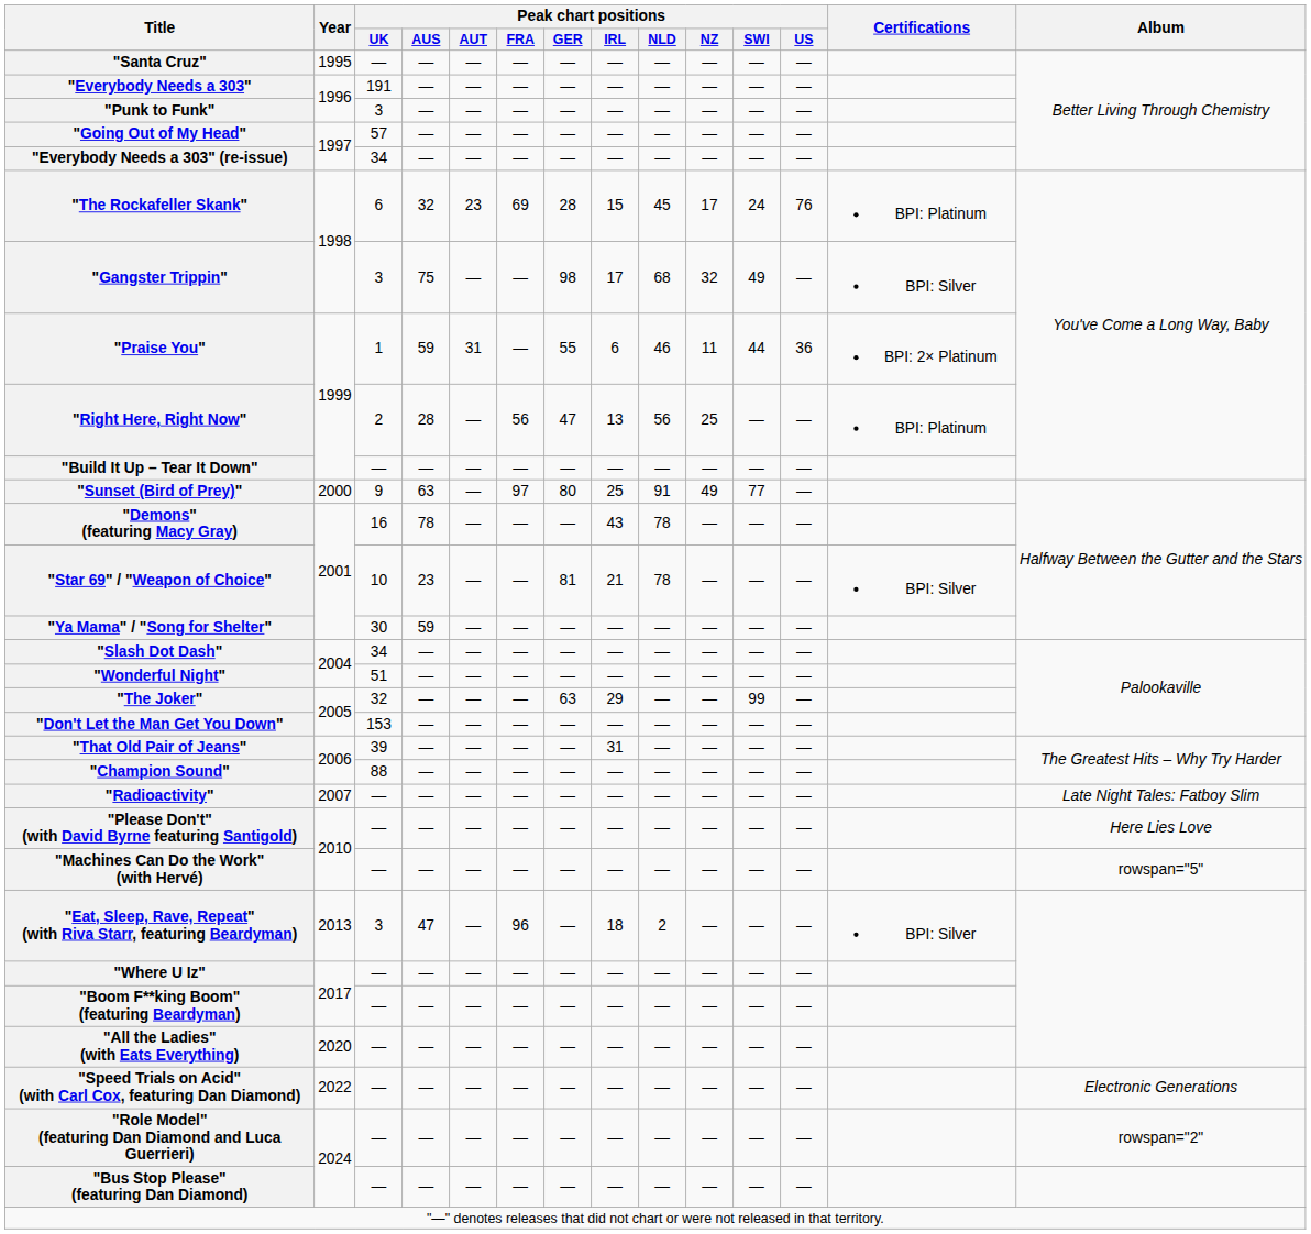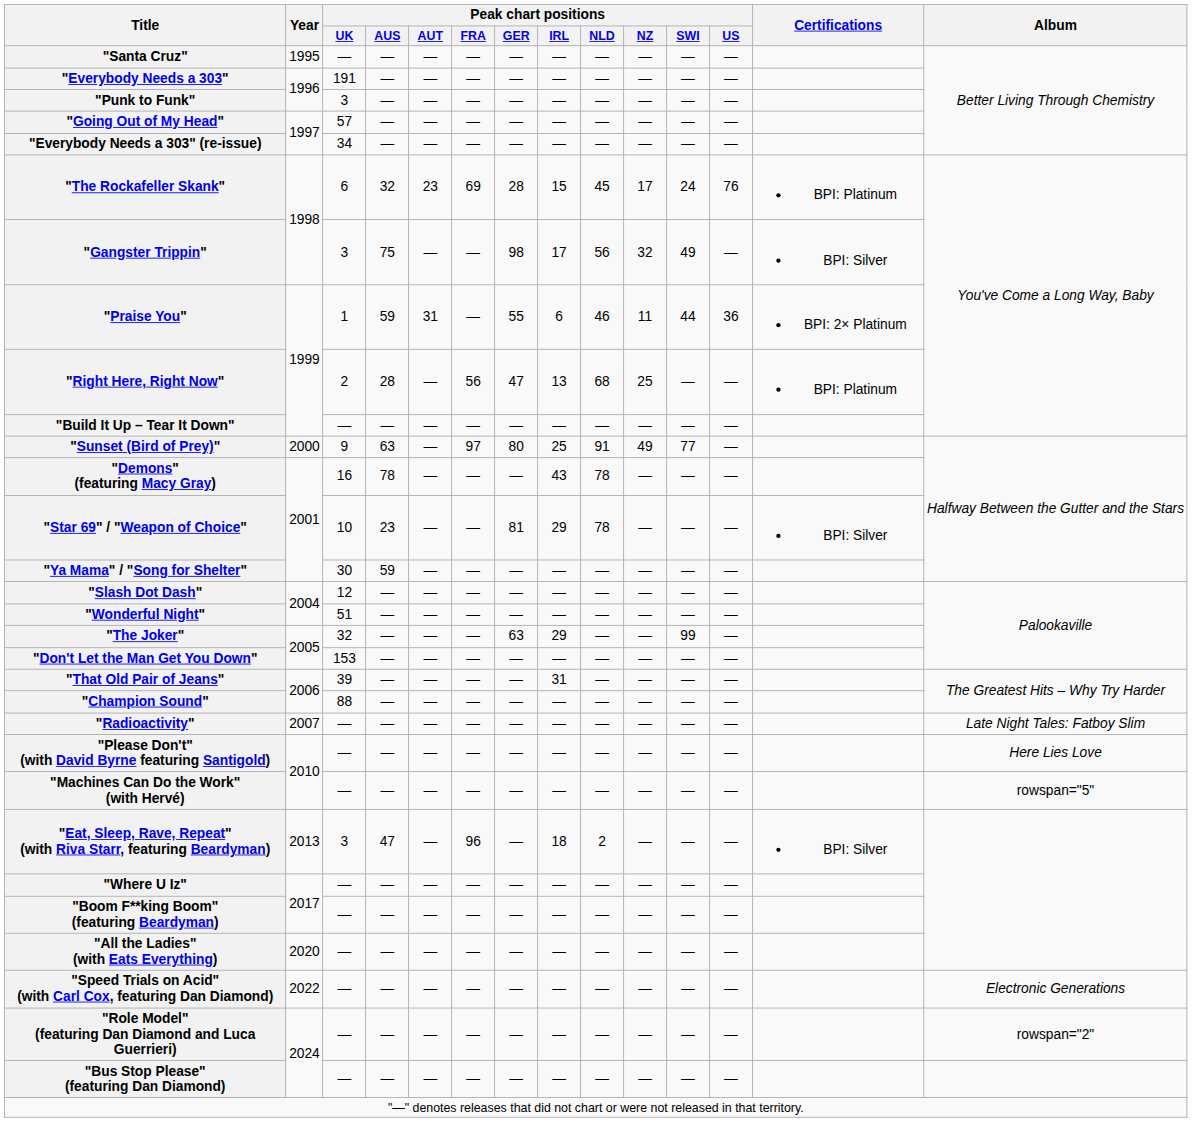"Gangster Trippin" | Peak chart positions / NLD: 68 -> 56
"Right Here, Right Now" | Peak chart positions / NLD: 56 -> 68
"Star 69" / "Weapon of Choice" | Peak chart positions / IRL: 21 -> 29
"Slash Dot Dash" | Peak chart positions / UK: 34 -> 12
